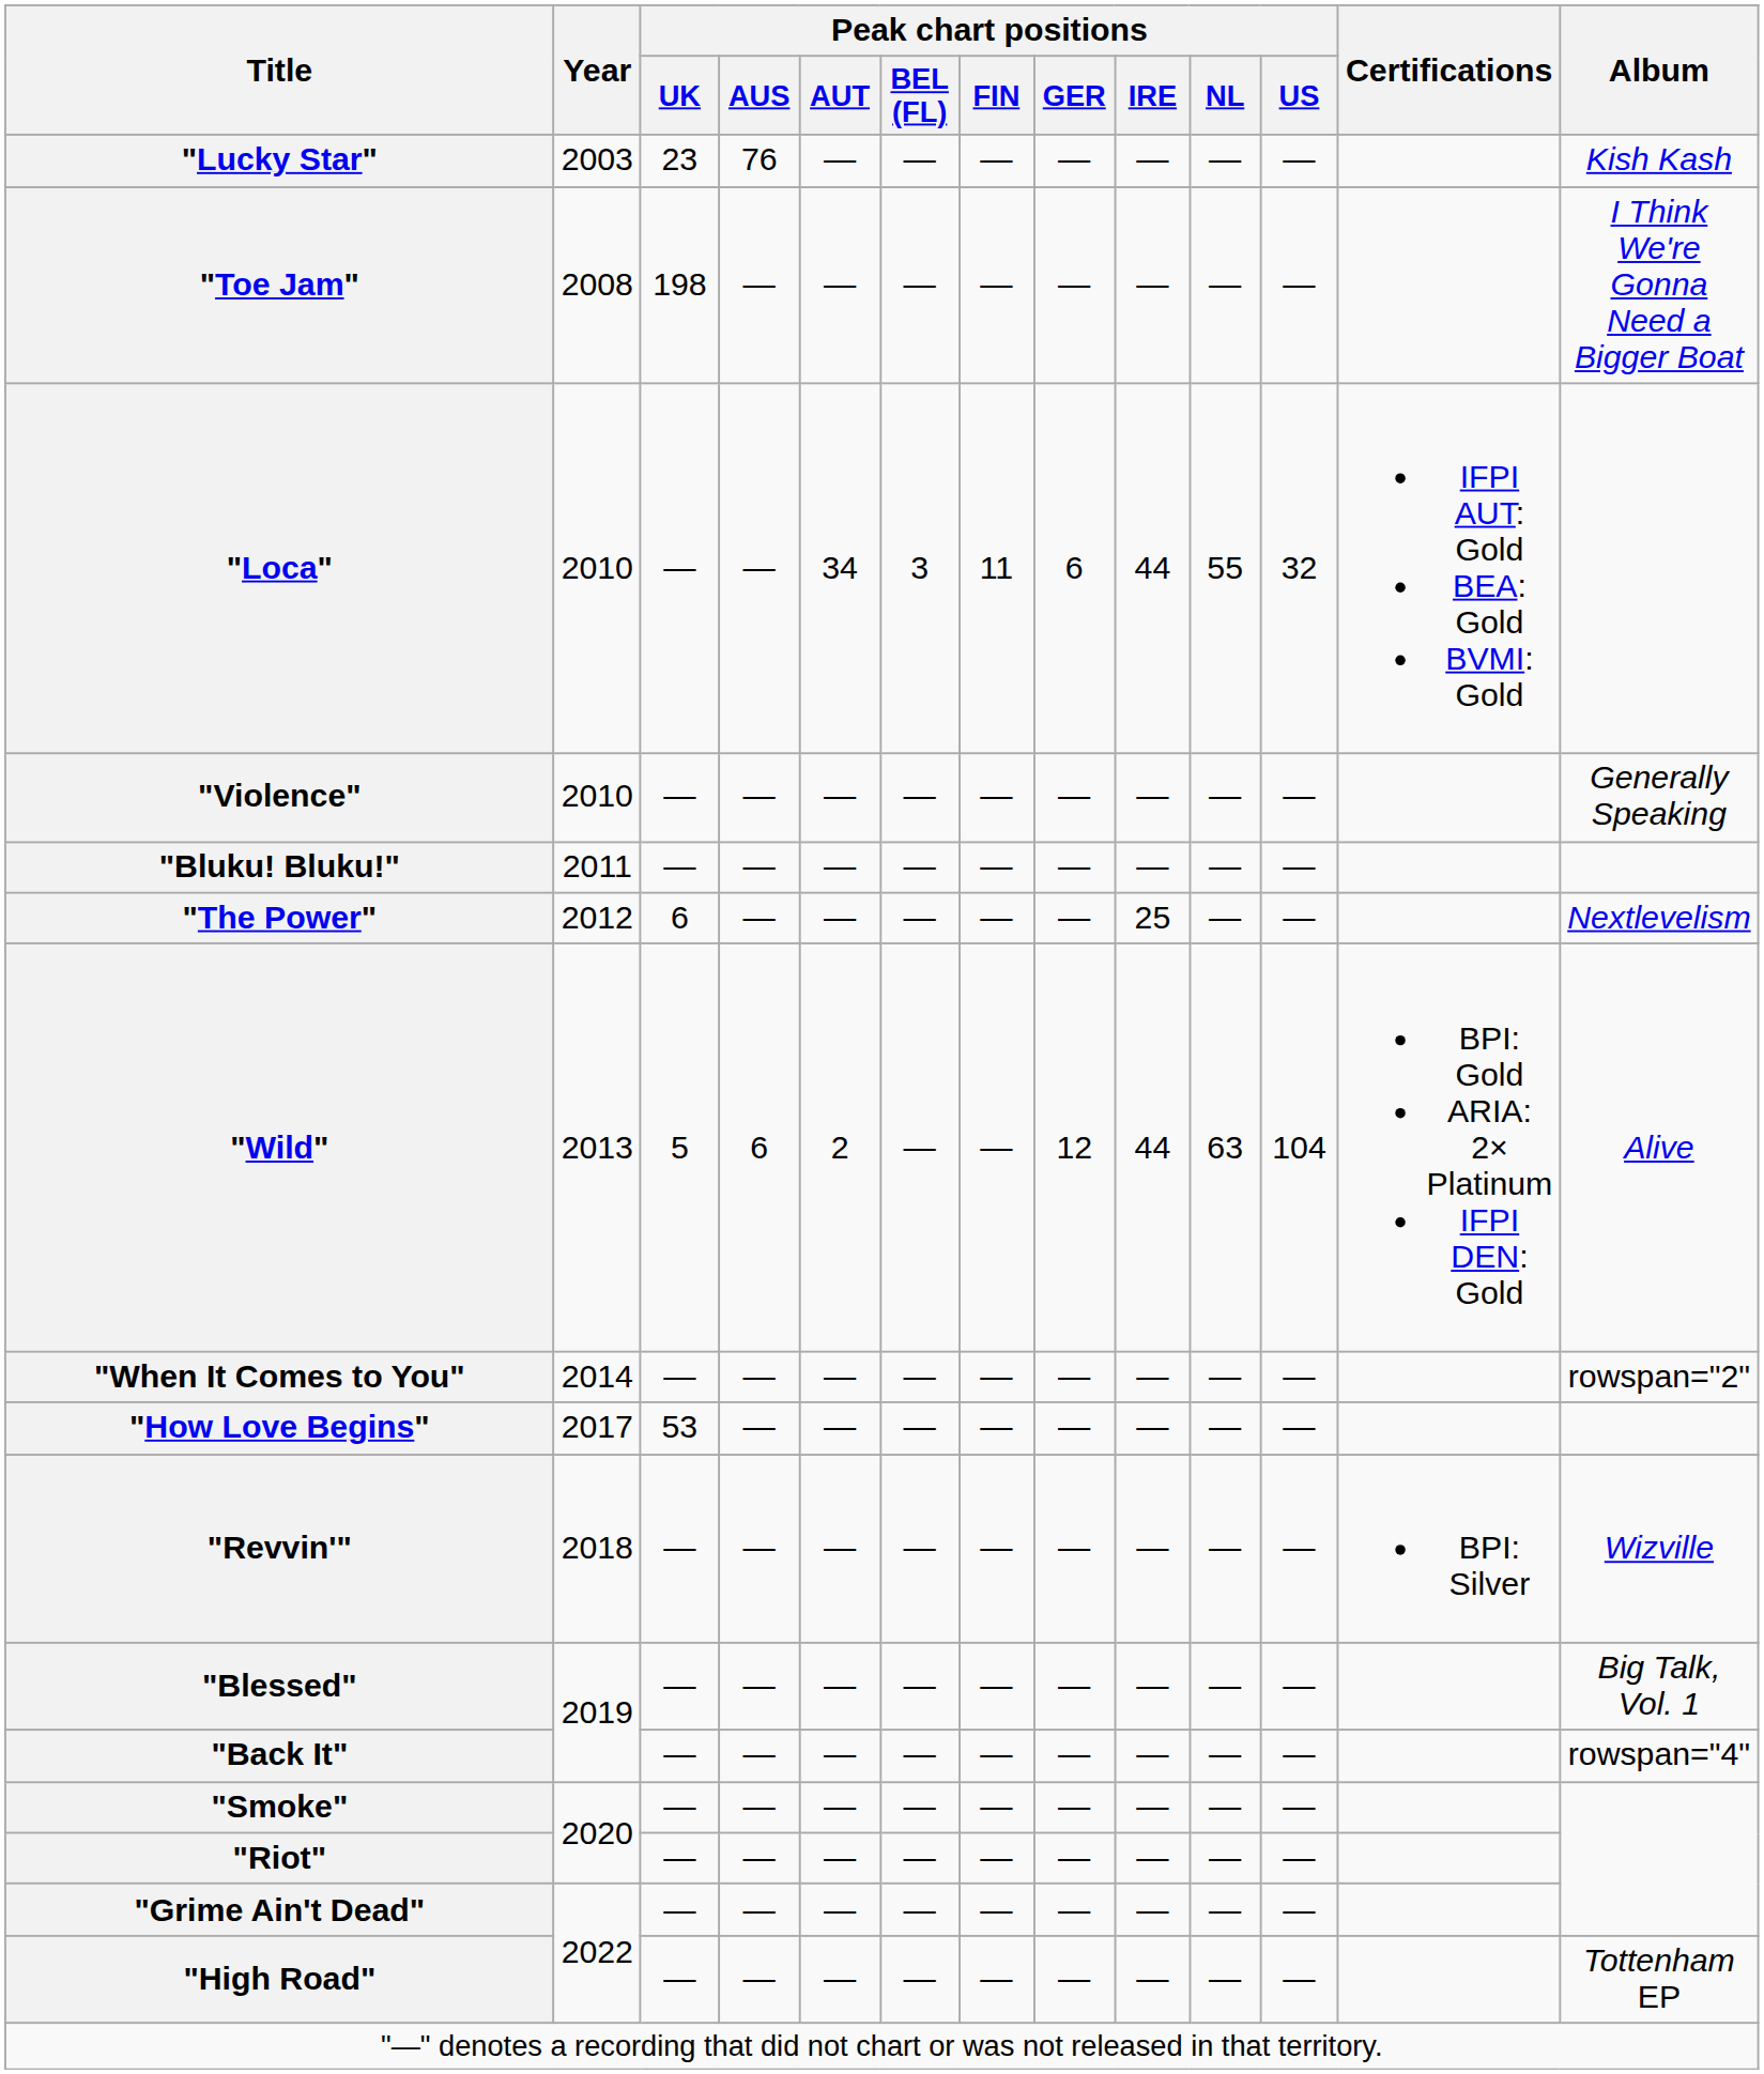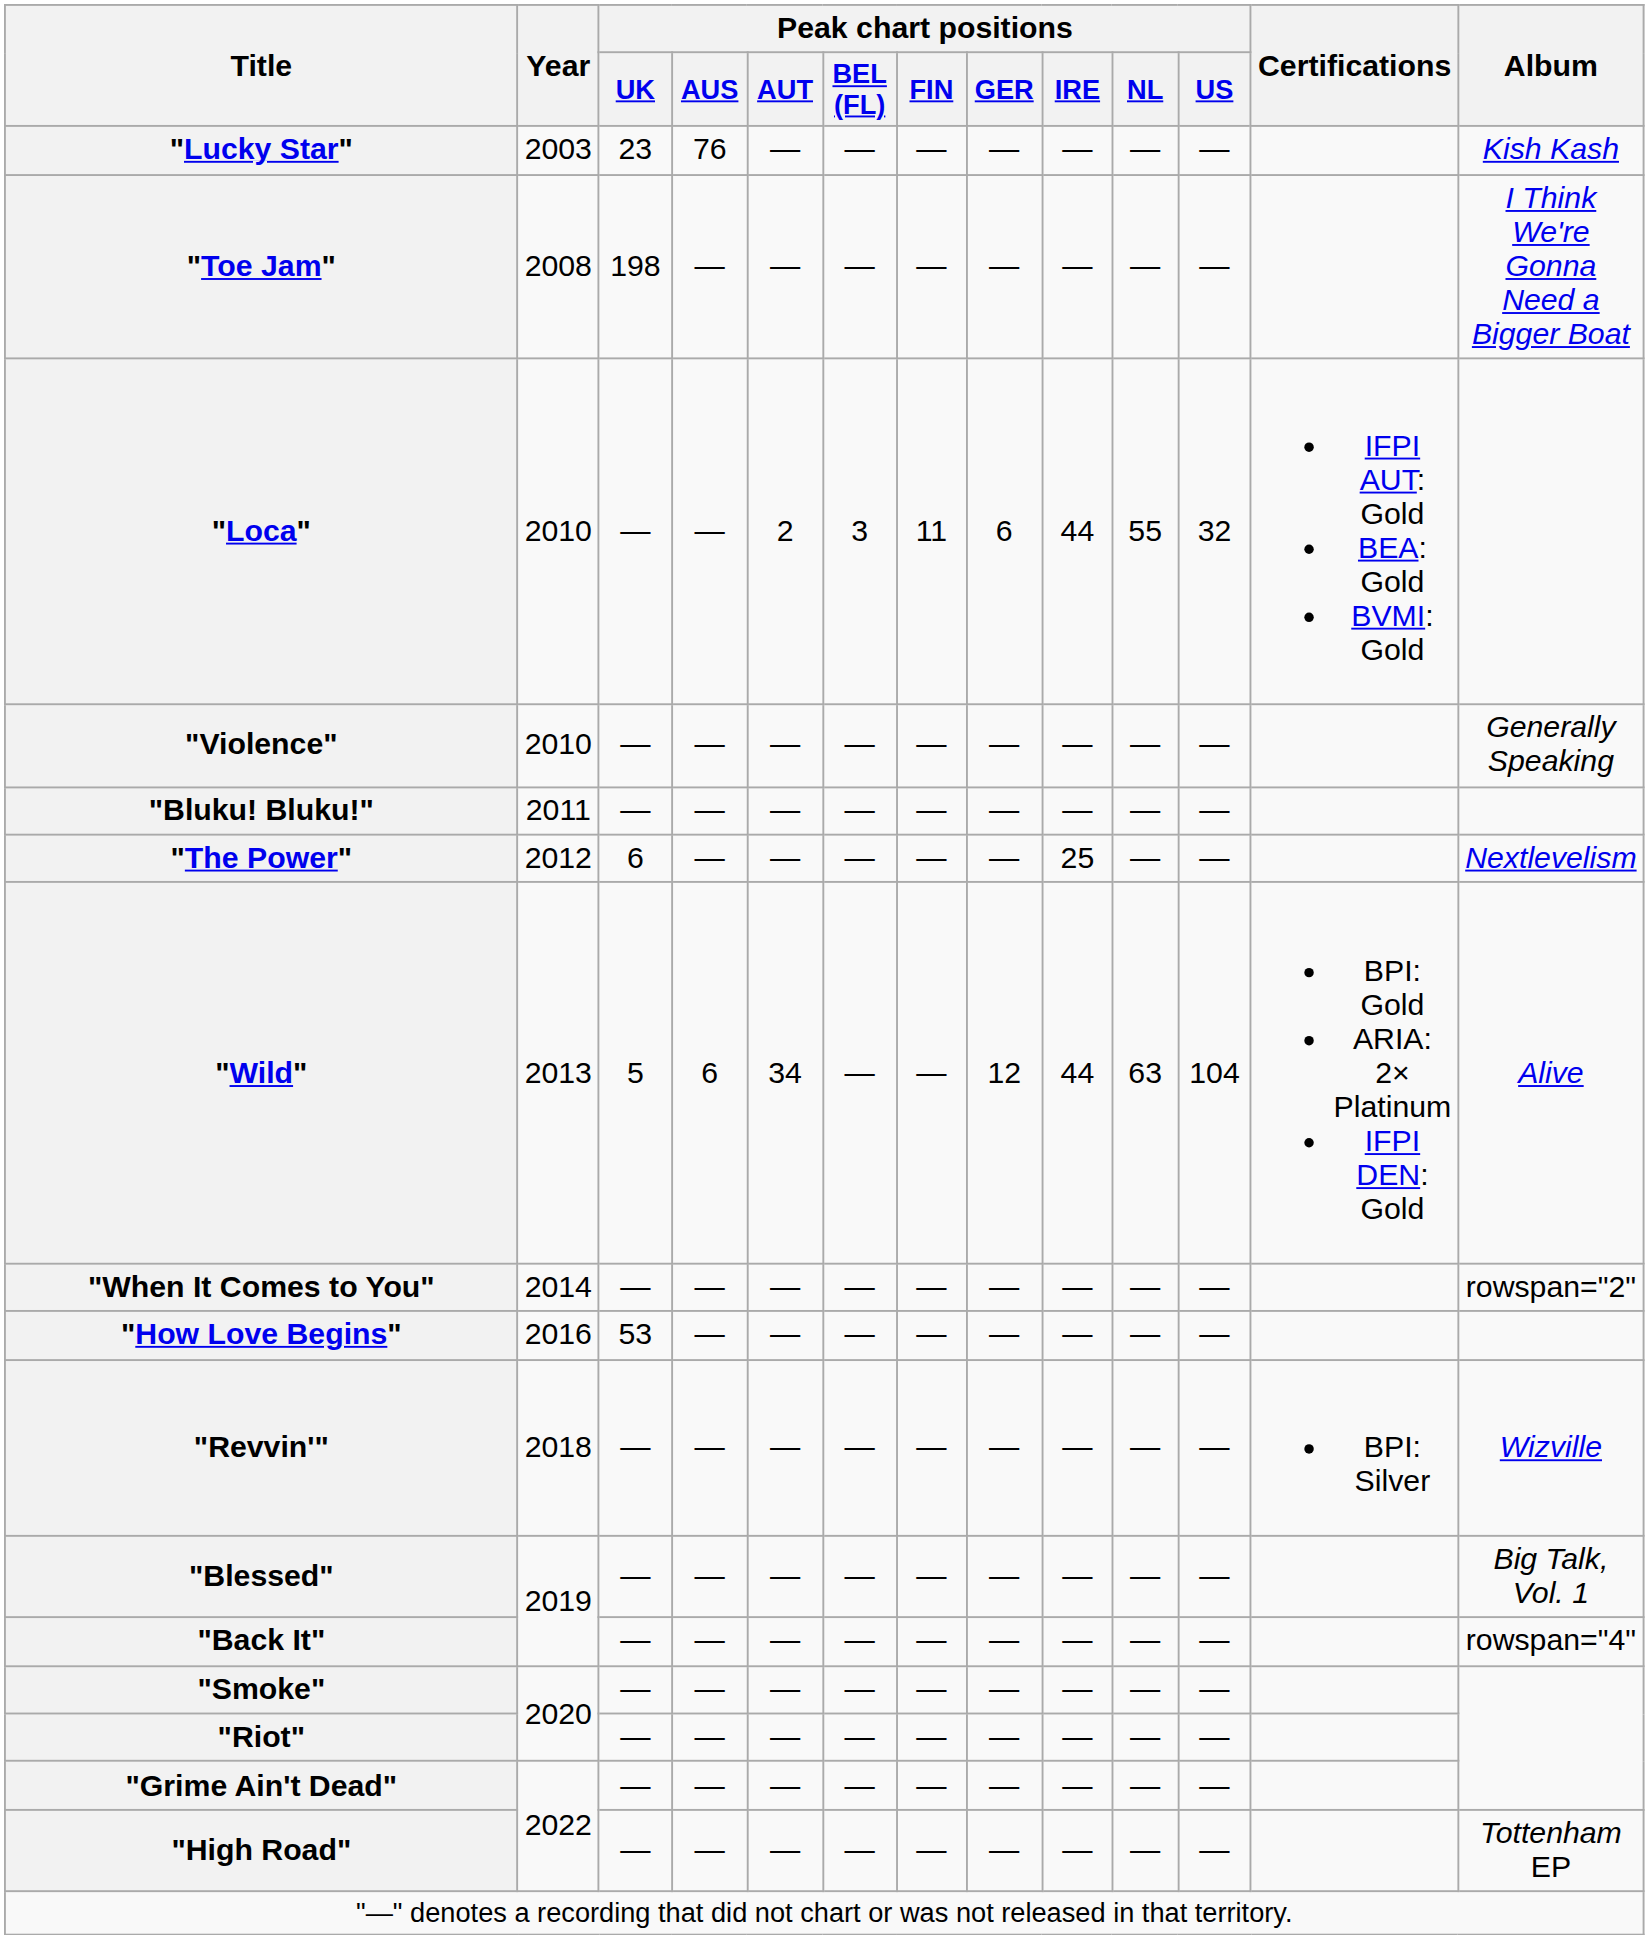"Loca" | Peak chart positions / AUT: 34 -> 2
"Wild" | Peak chart positions / AUT: 2 -> 34
"How Love Begins" | Year: 2017 -> 2016
